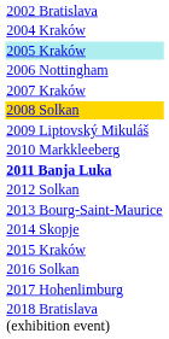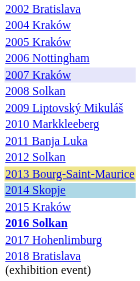2005 Kraków | column 1: paleturquoise background -> no background
2007 Kraków | column 1: no background -> lavender background
2008 Solkan | column 1: gold background -> no background
2011 Banja Luka | column 1: bold -> normal
2013 Bourg-Saint-Maurice | column 1: no background -> khaki background
2014 Skopje | column 1: no background -> lightblue background
2016 Solkan | column 1: normal -> bold
